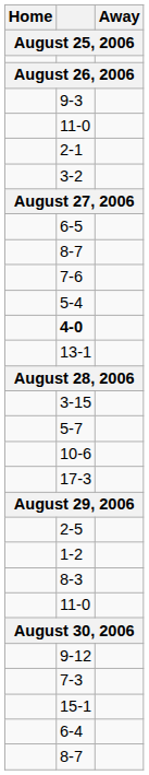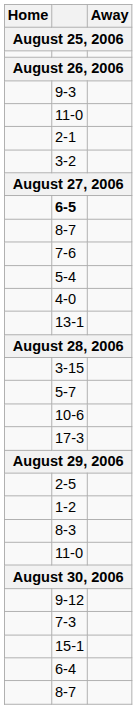6-5 | column 2: normal -> bold
4-0 | column 2: bold -> normal
